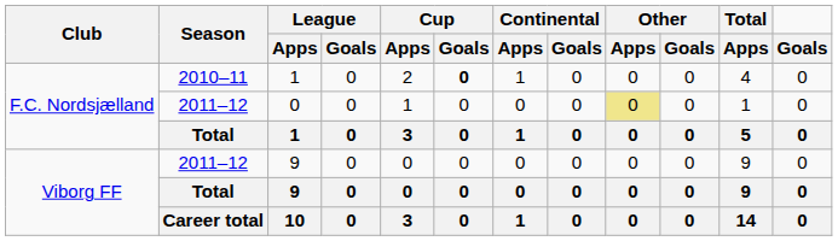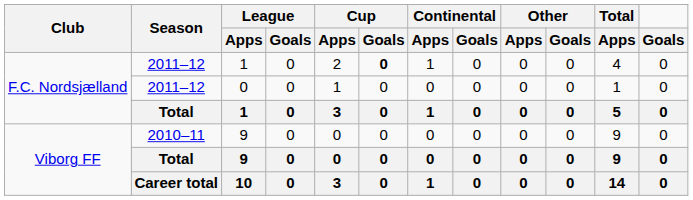row 3 | Season: 2010–11 -> 2011–12
row 4 | Other / Apps: khaki background -> no background
row 6 | Season: 2011–12 -> 2010–11
